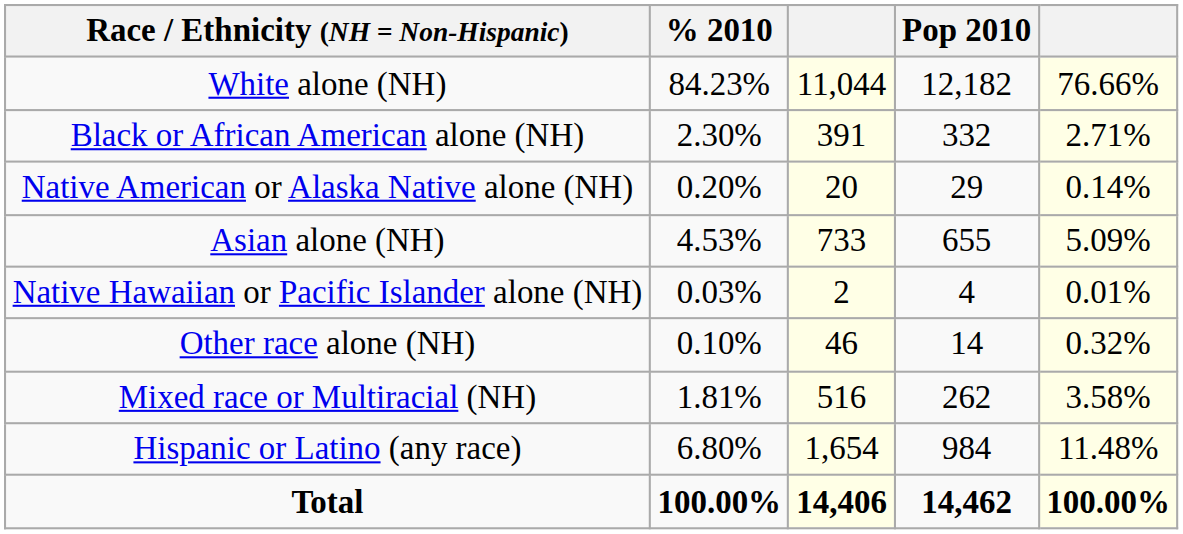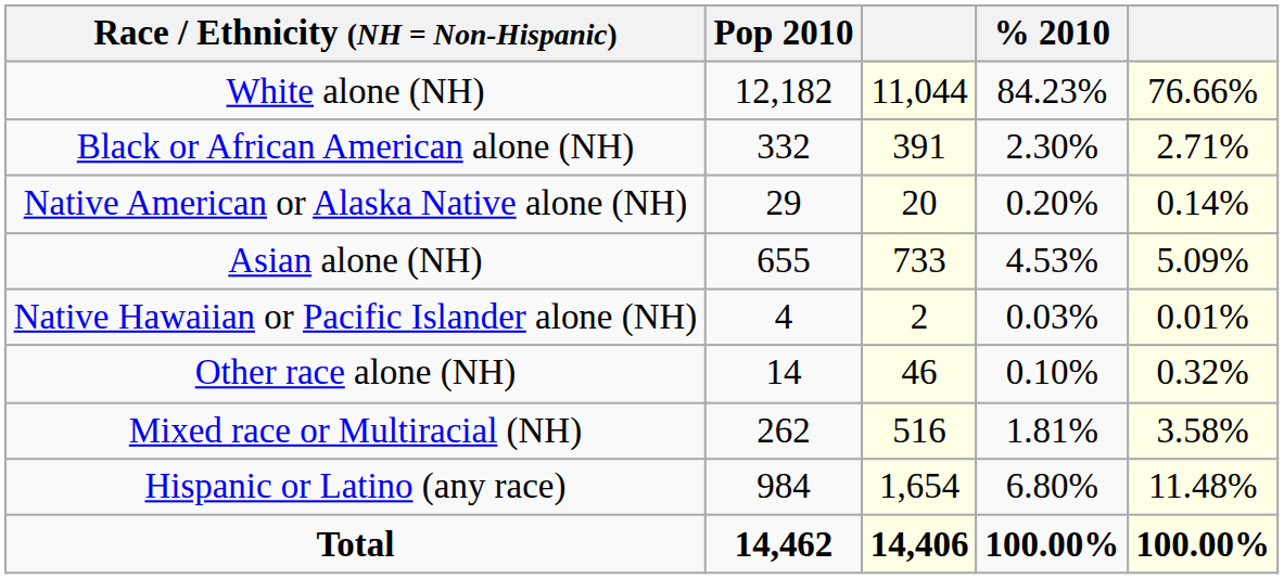columns swapped: Pop 2010 <-> % 2010
